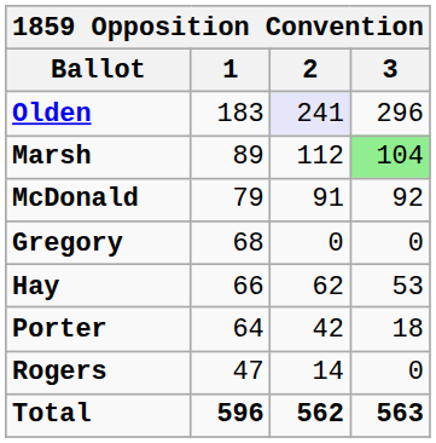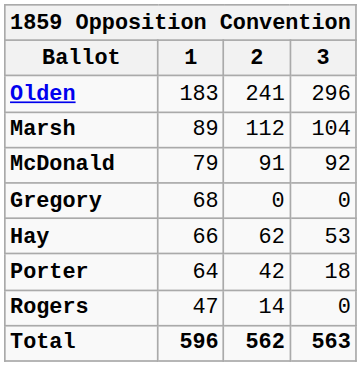Olden | 2: lavender background -> no background
Marsh | 3: lightgreen background -> no background
